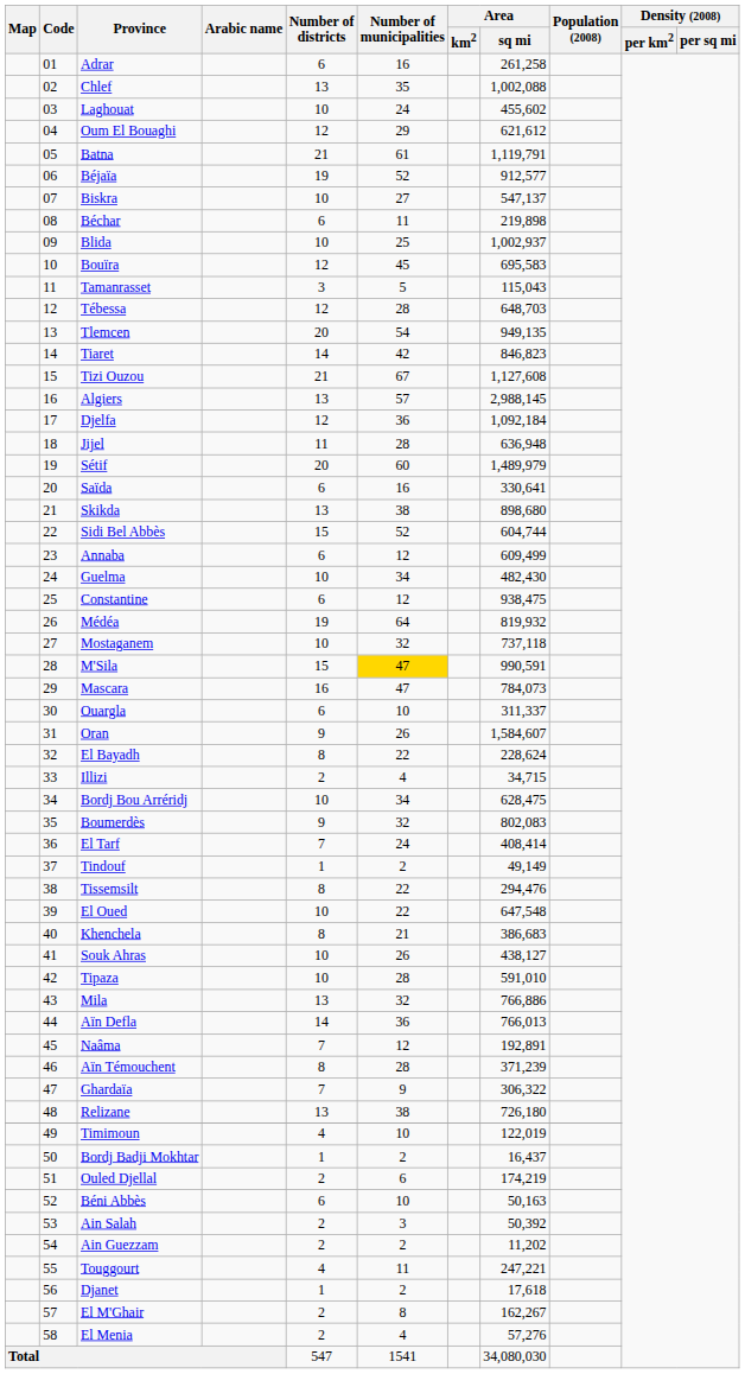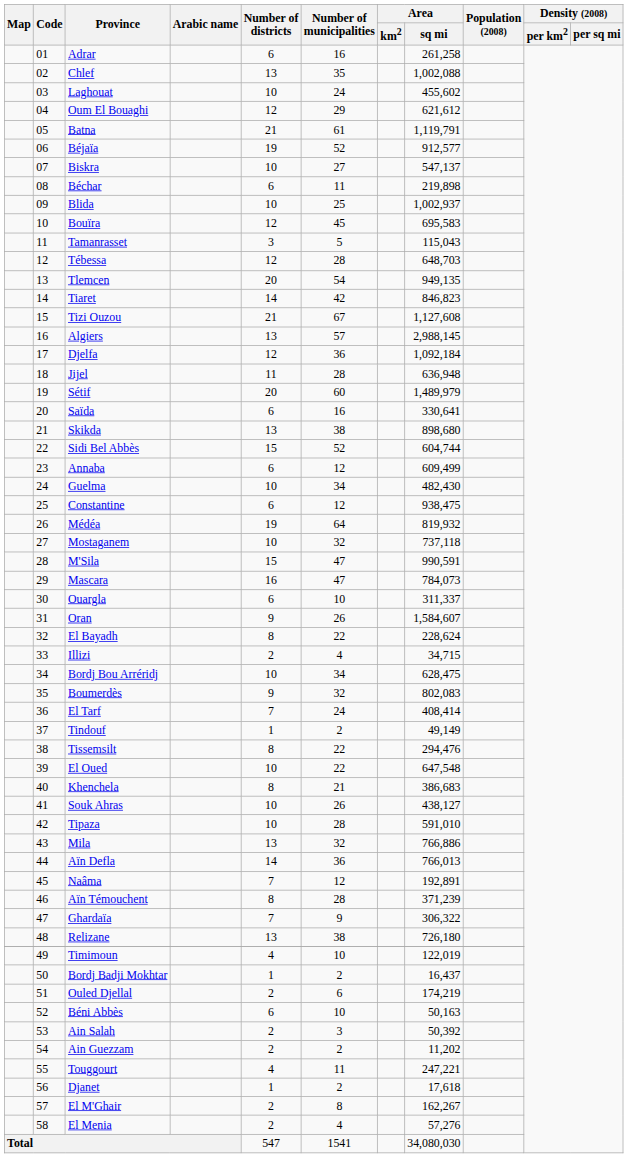M'Sila | Number of municipalities: gold background -> no background
